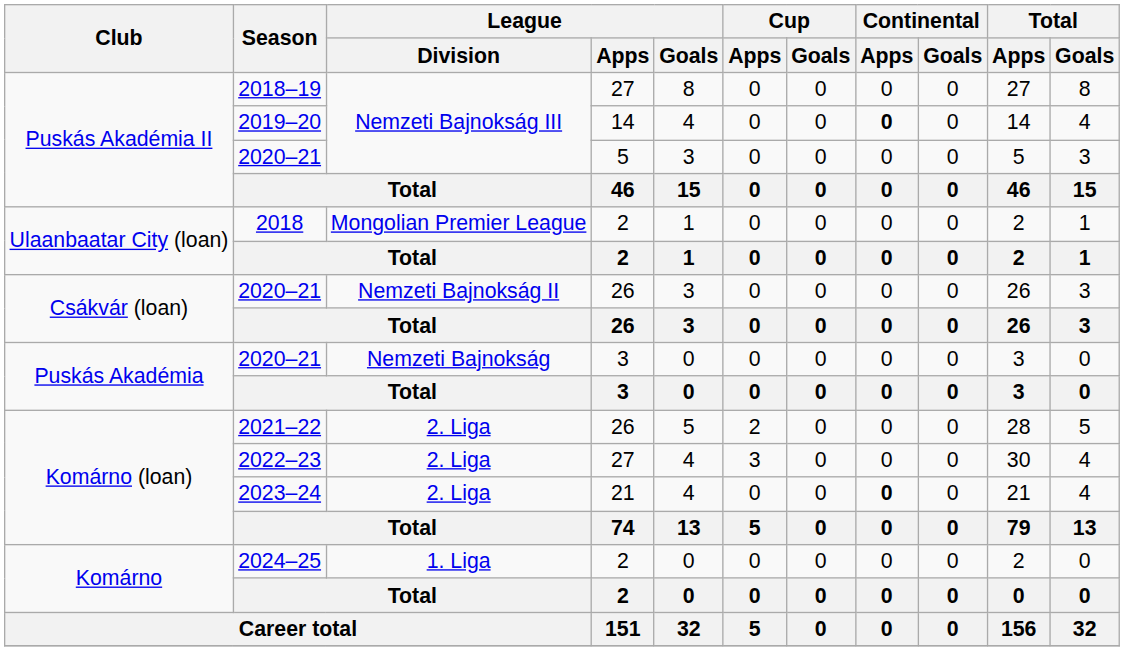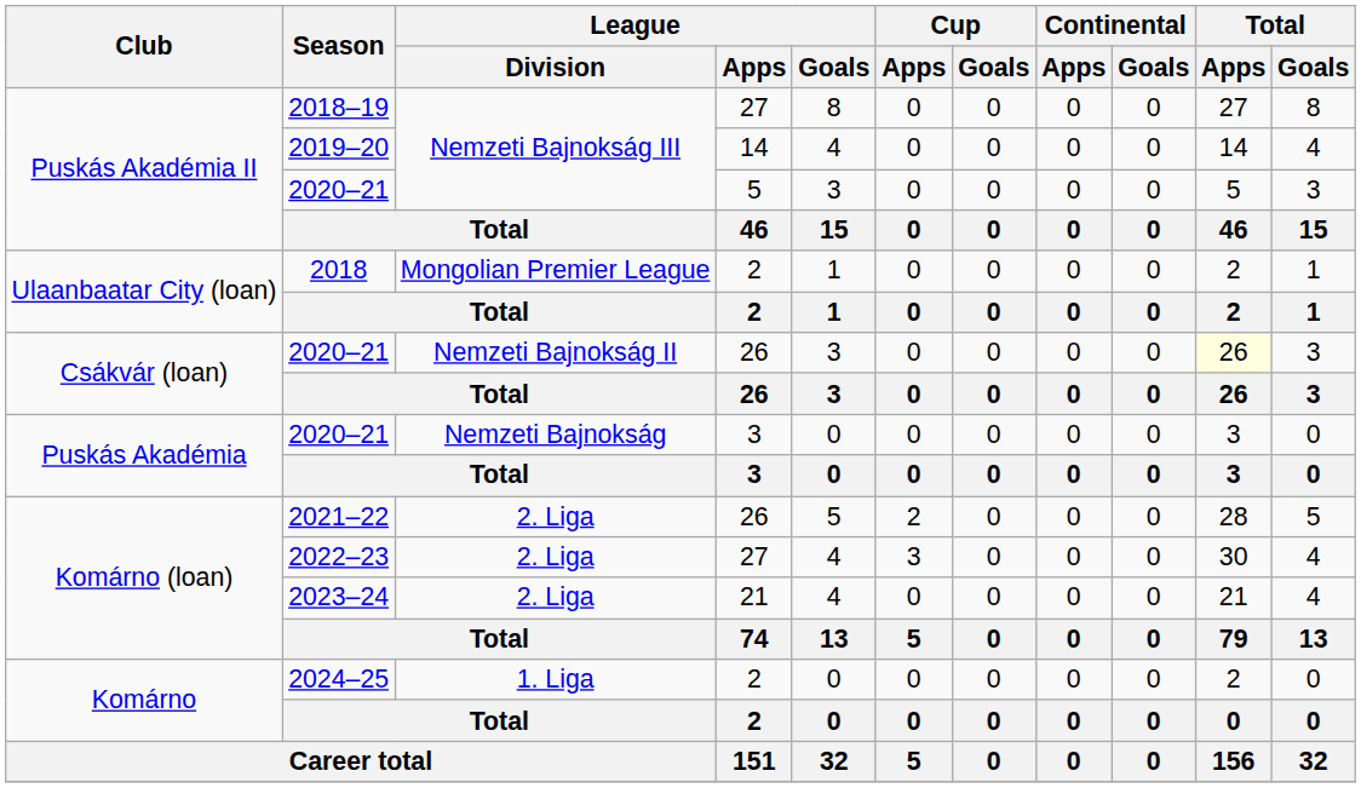2019–20 | Continental / Apps: bold -> normal
2020–21 / 26 | Total / Apps: no background -> lightyellow background
2023–24 | Continental / Apps: bold -> normal
